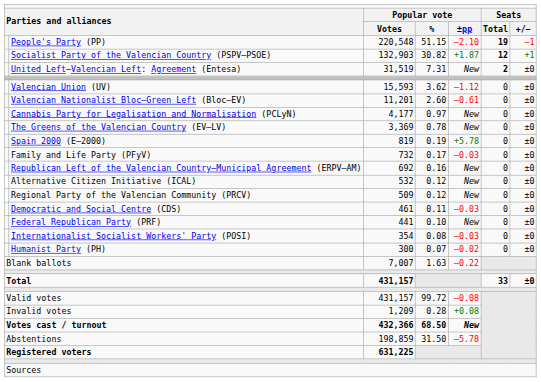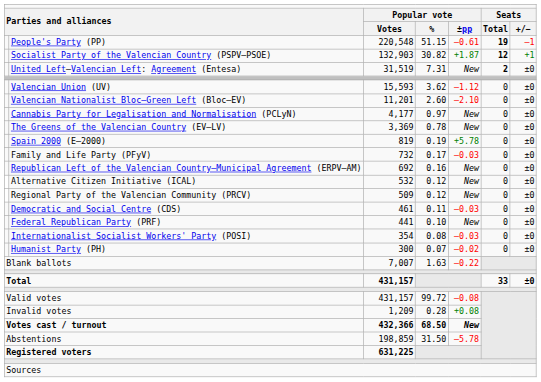People's Party (PP) | column 5: –2.10 -> –0.61
Valencian Nationalist Bloc–Green Left (Bloc–EV) | column 5: –0.61 -> –2.10
